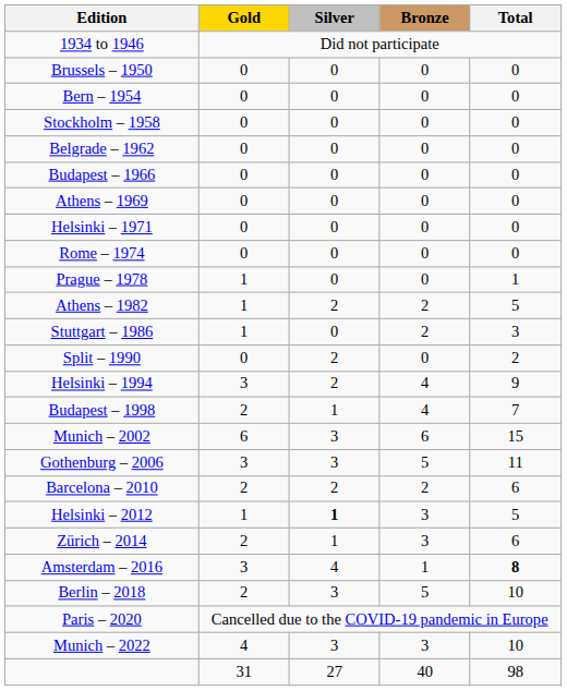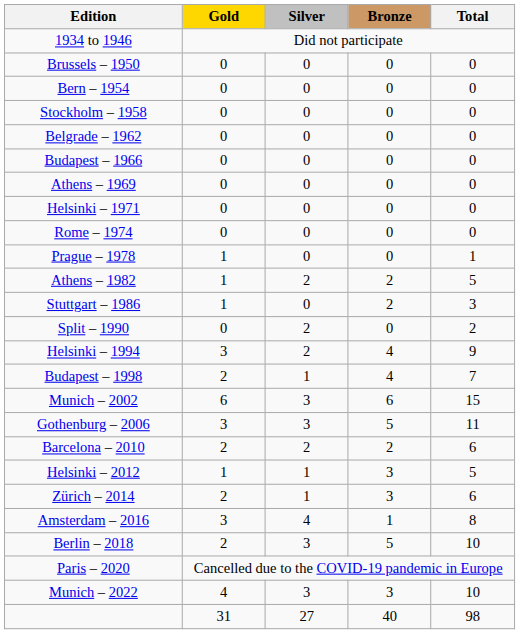Helsinki – 2012 | Silver: bold -> normal
Amsterdam – 2016 | Total: bold -> normal
